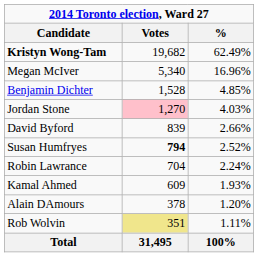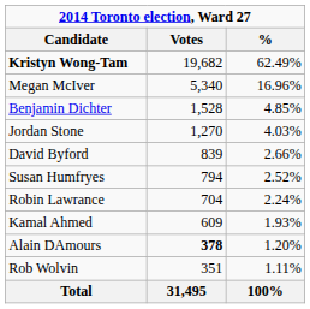Jordan Stone | Votes: pink background -> no background
Susan Humfryes | Votes: bold -> normal
Alain DAmours | Votes: normal -> bold
Rob Wolvin | Votes: khaki background -> no background
